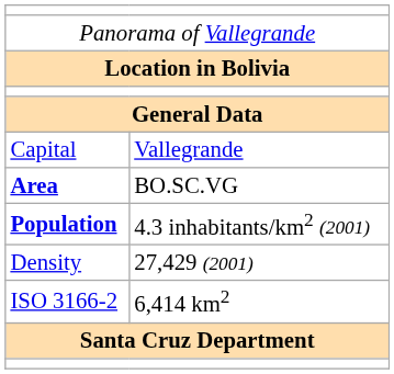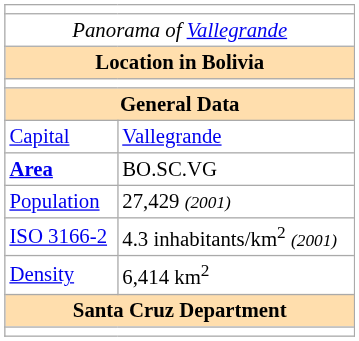row 8 | column 1: bold -> normal
row 8 | column 2: 4.3 inhabitants/km2 (2001) -> 27,429 (2001)
row 9 | column 1: Density -> ISO 3166-2
row 9 | column 2: 27,429 (2001) -> 4.3 inhabitants/km2 (2001)
row 10 | column 1: ISO 3166-2 -> Density
